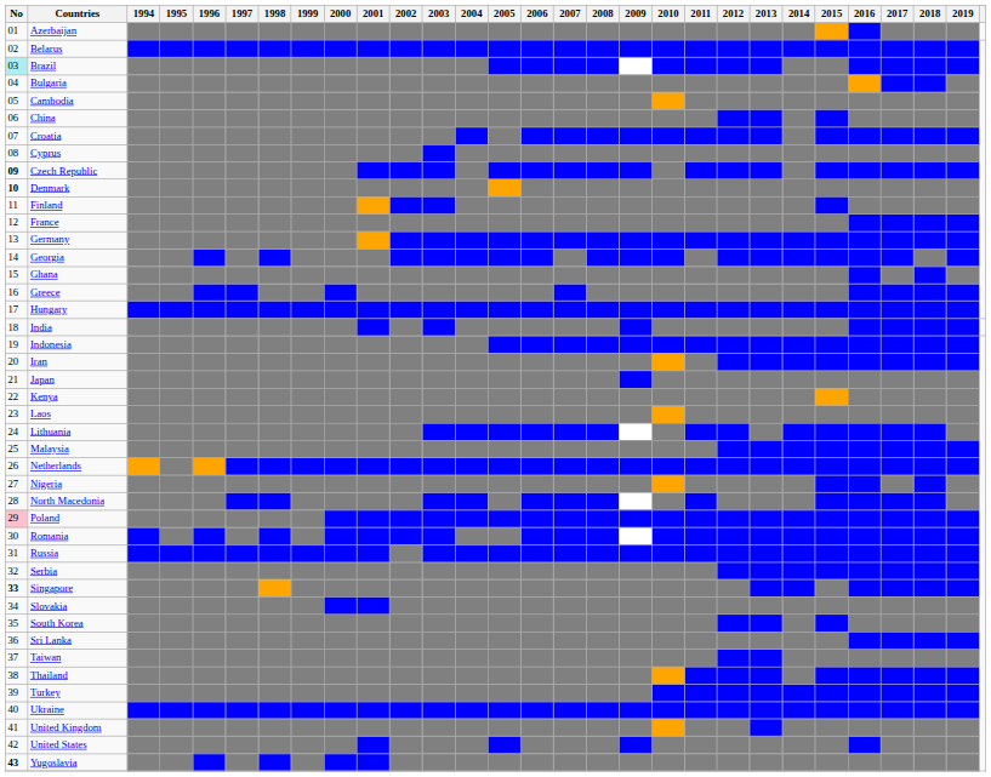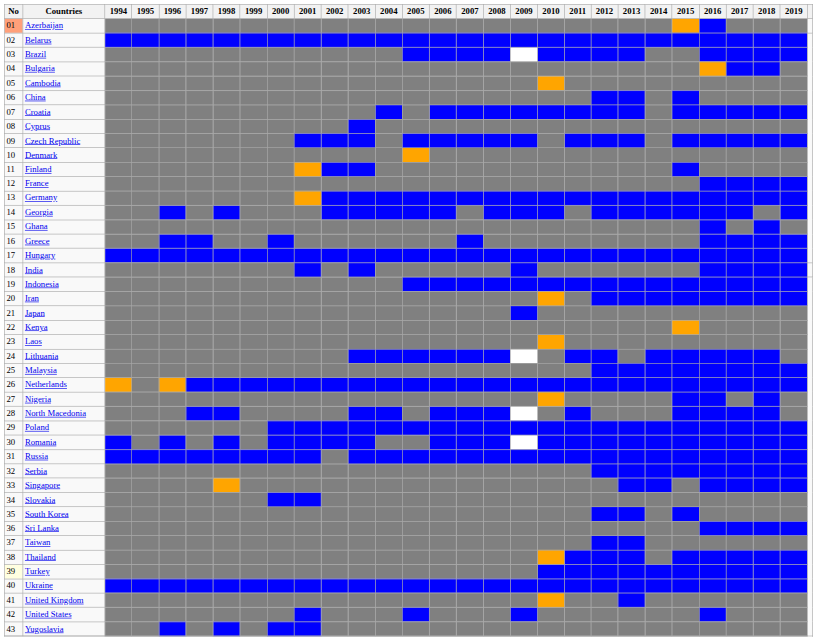Azerbaijan | No: no background -> lightsalmon background
Brazil | No: paleturquoise background -> no background
Czech Republic | No: bold -> normal
Denmark | No: bold -> normal
Poland | No: pink background -> no background
Singapore | No: bold -> normal
Turkey | No: no background -> lightyellow background
Yugoslavia | No: bold -> normal
